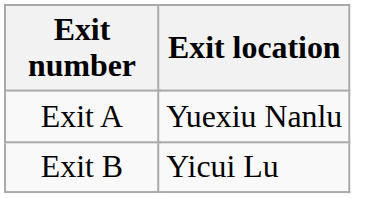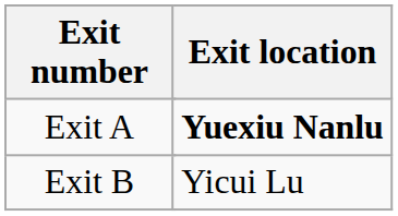Exit A | Exit location: normal -> bold
